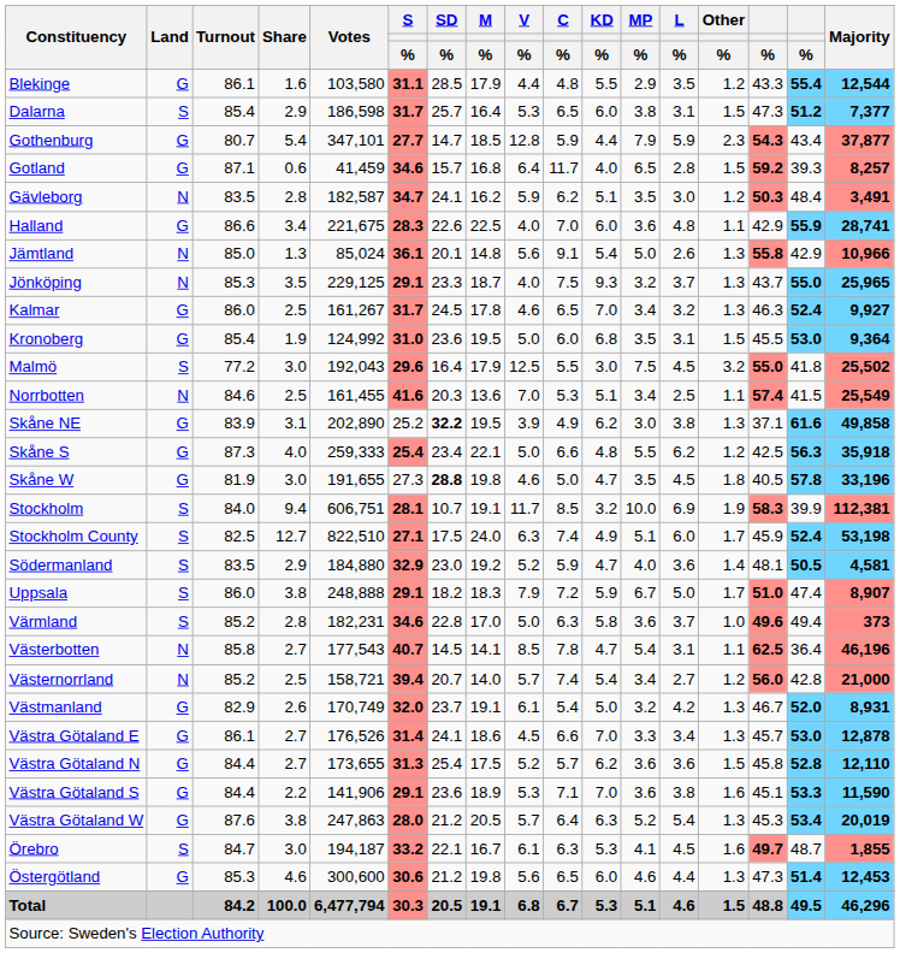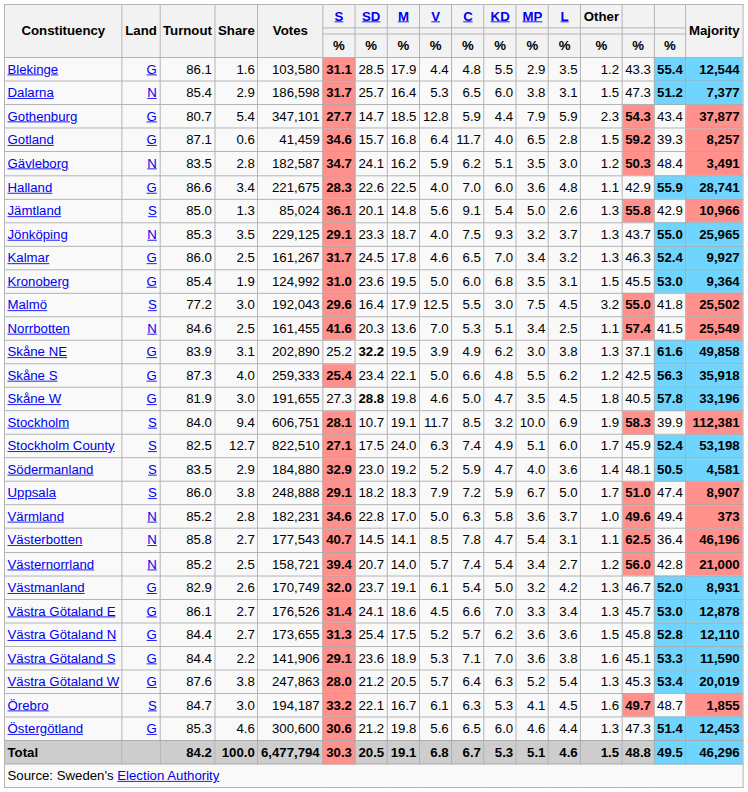Dalarna | Land: S -> N
Jämtland | Land: N -> S
Värmland | Land: S -> N
